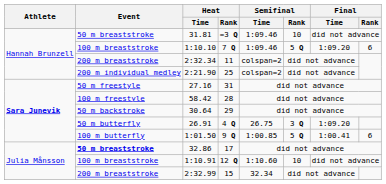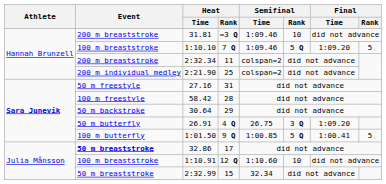31.81 | Event: 50 m breaststroke -> 200 m breaststroke
1:10.10 | Final / Rank: 6 -> 5
1:01.50 | Final / Rank: 6 -> 5
2:32.99 | Event: 200 m breaststroke -> 50 m breaststroke
